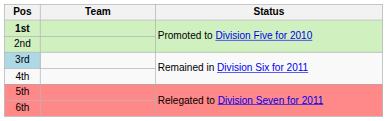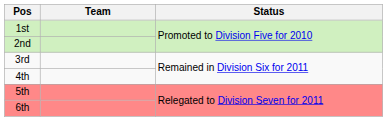1st | Pos: bold -> normal
3rd | Pos: lightblue background -> no background
